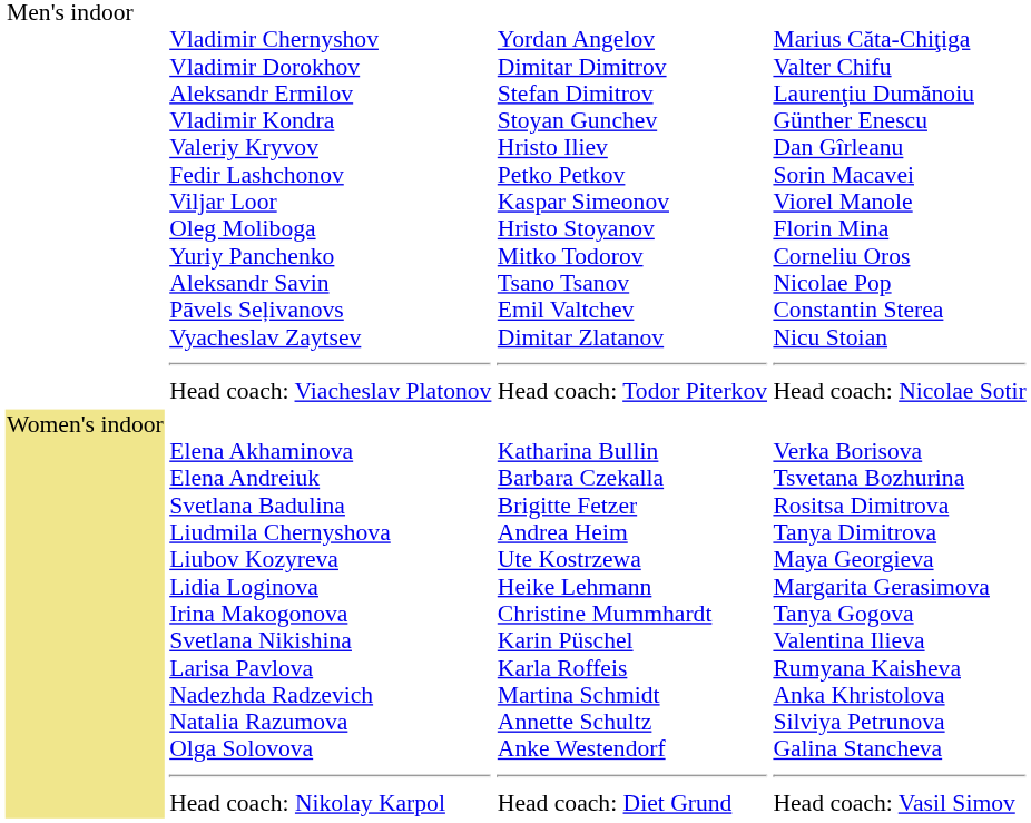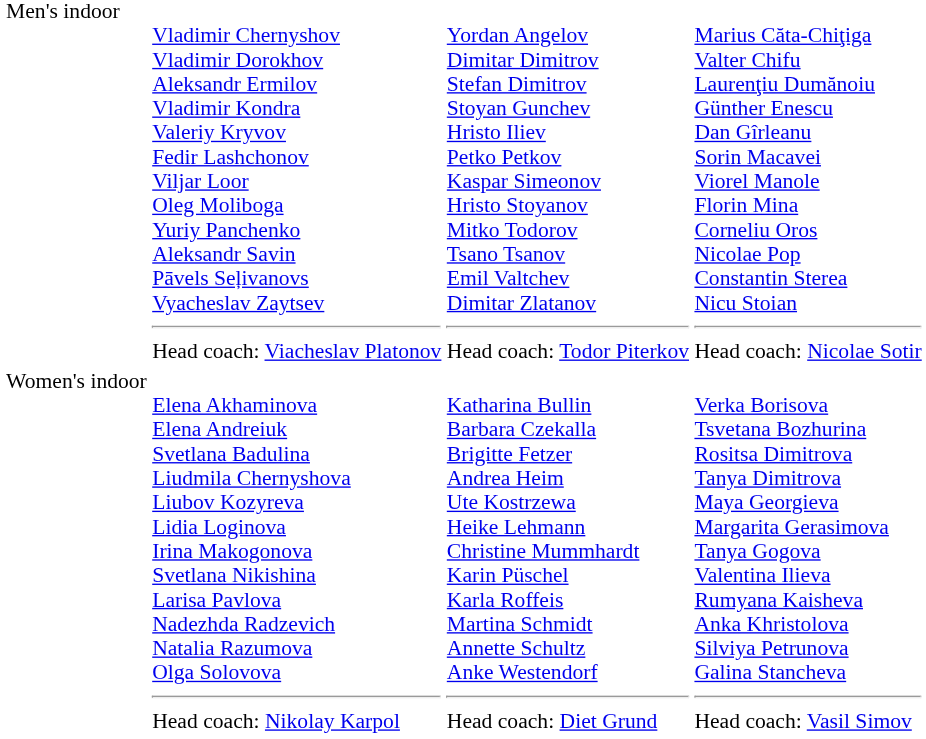Women's indoor | column 1: khaki background -> no background
